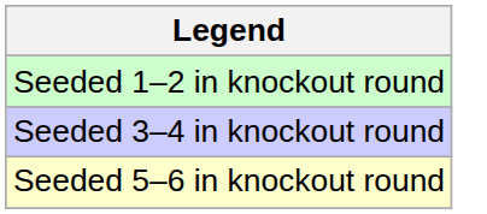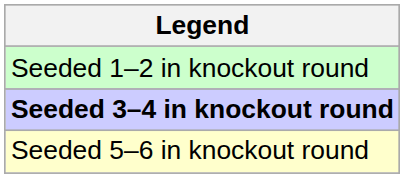row 3 | column 1: normal -> bold
